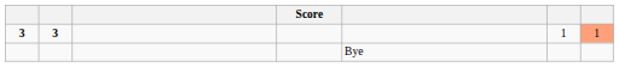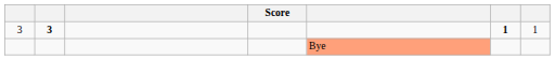row 2 | column 1: bold -> normal
row 2 | column 6: normal -> bold
row 2 | column 7: lightsalmon background -> no background
row 3 | column 5: no background -> lightsalmon background
